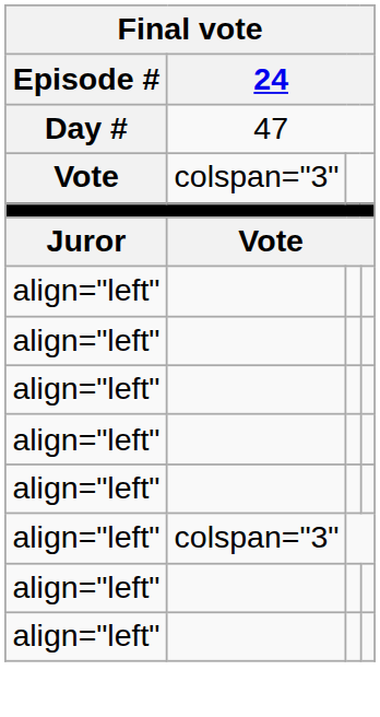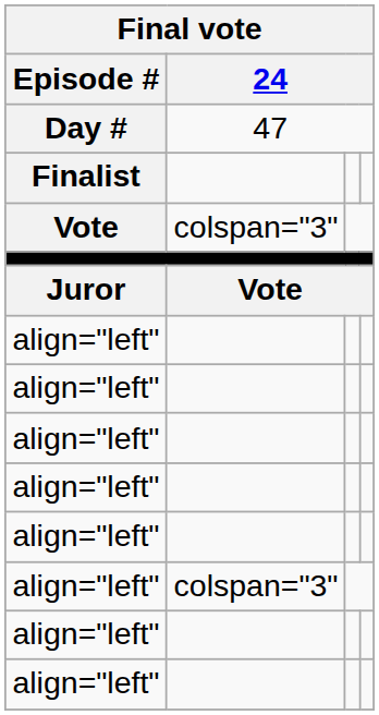+ row: Finalist
